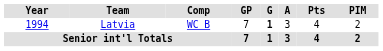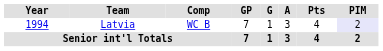Latvia | G: bold -> normal
Latvia | PIM: no background -> lavender background
